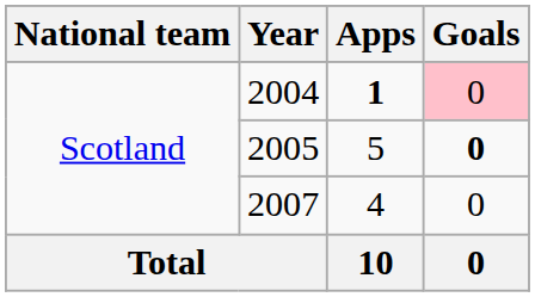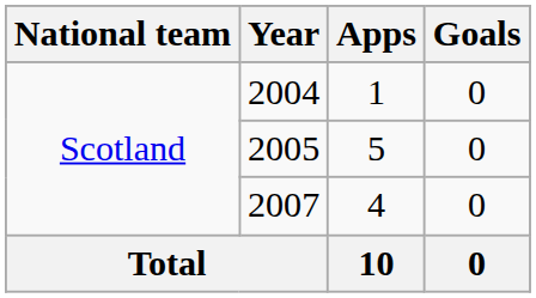2004 | Apps: bold -> normal
2004 | Goals: pink background -> no background
2005 | Goals: bold -> normal
